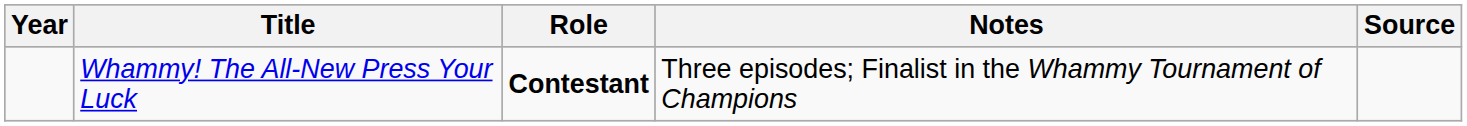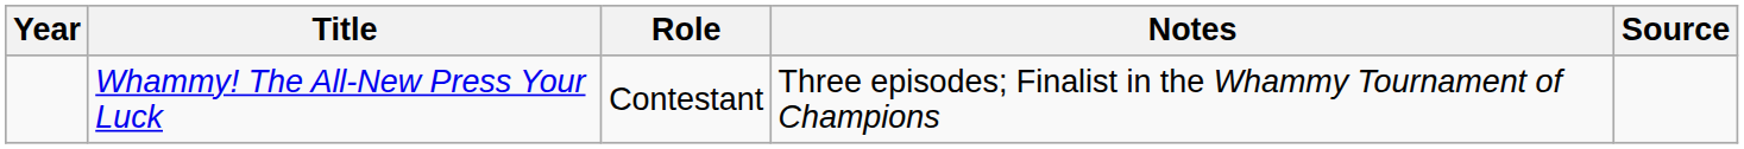row 2 | Role: bold -> normal
